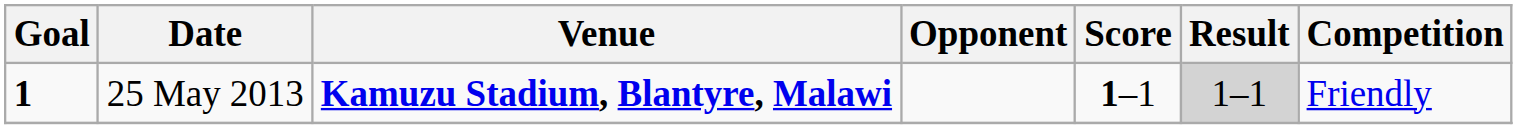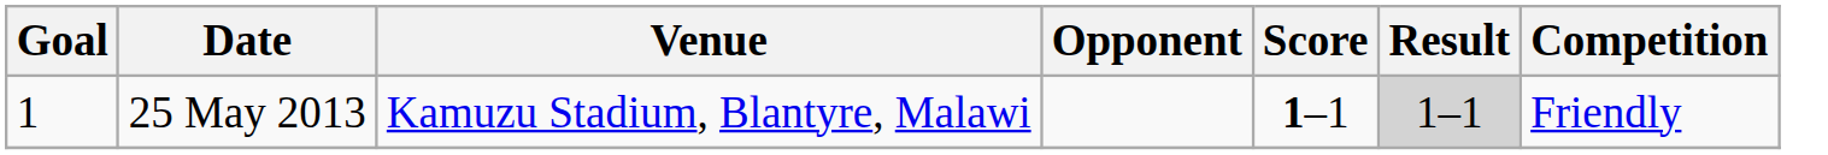25 May 2013 | Goal: bold -> normal
25 May 2013 | Venue: bold -> normal
